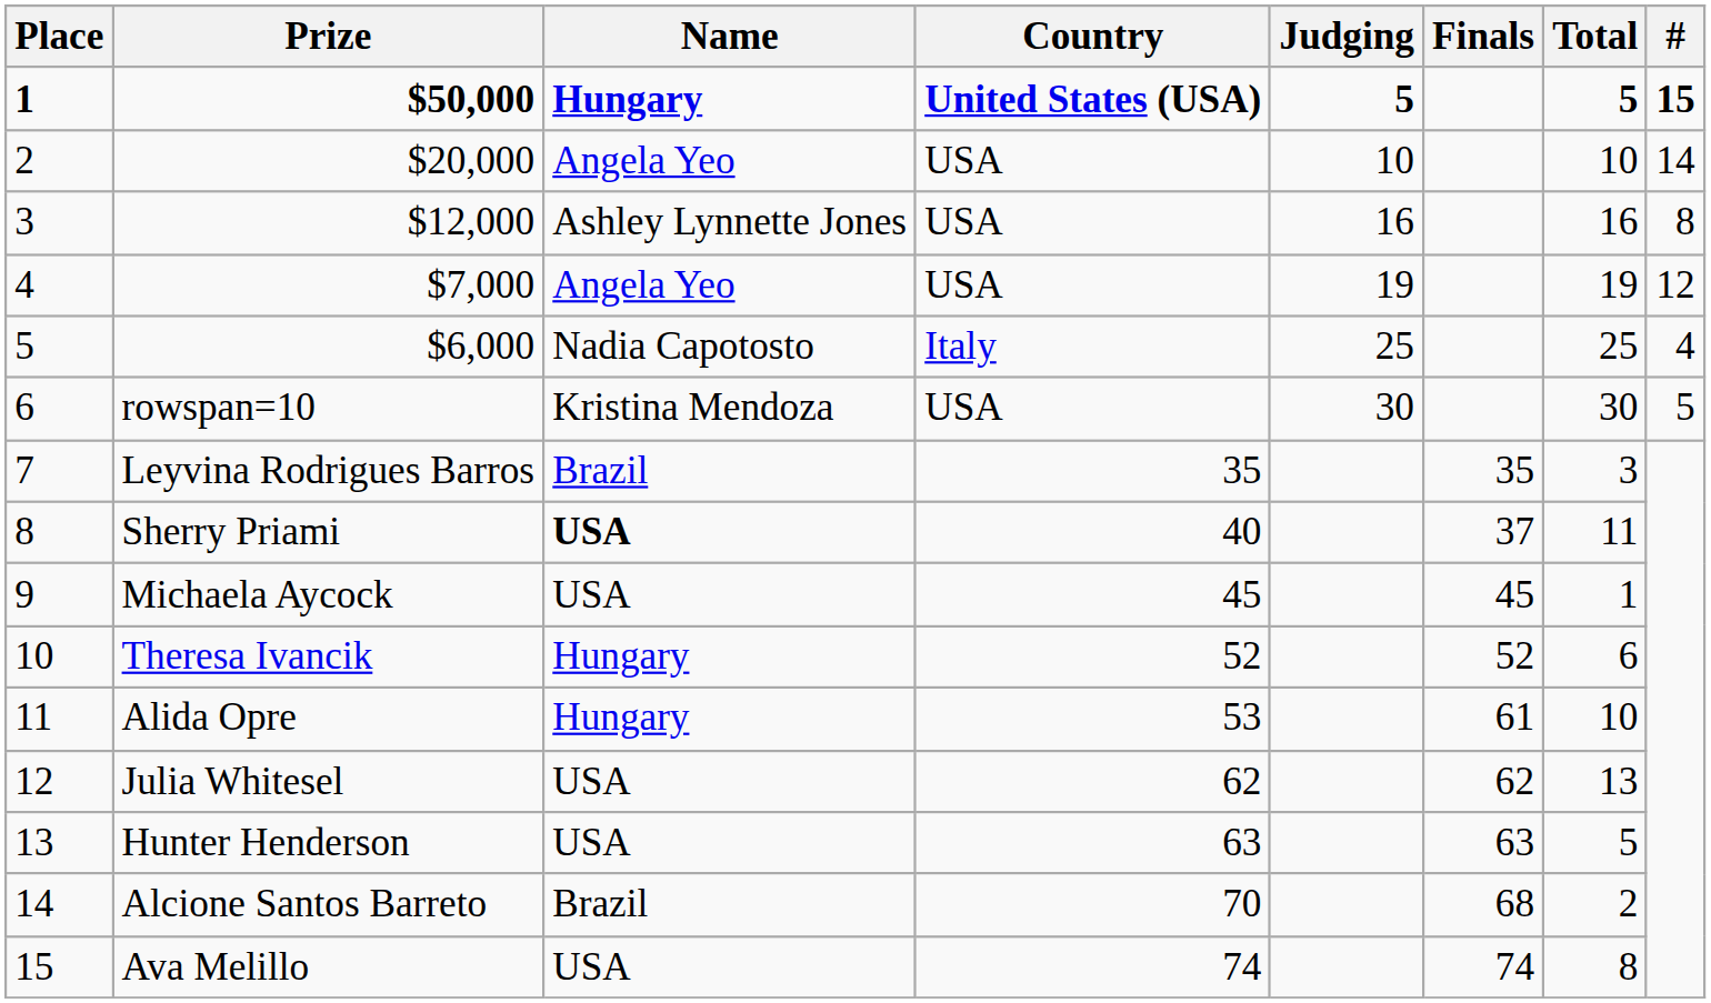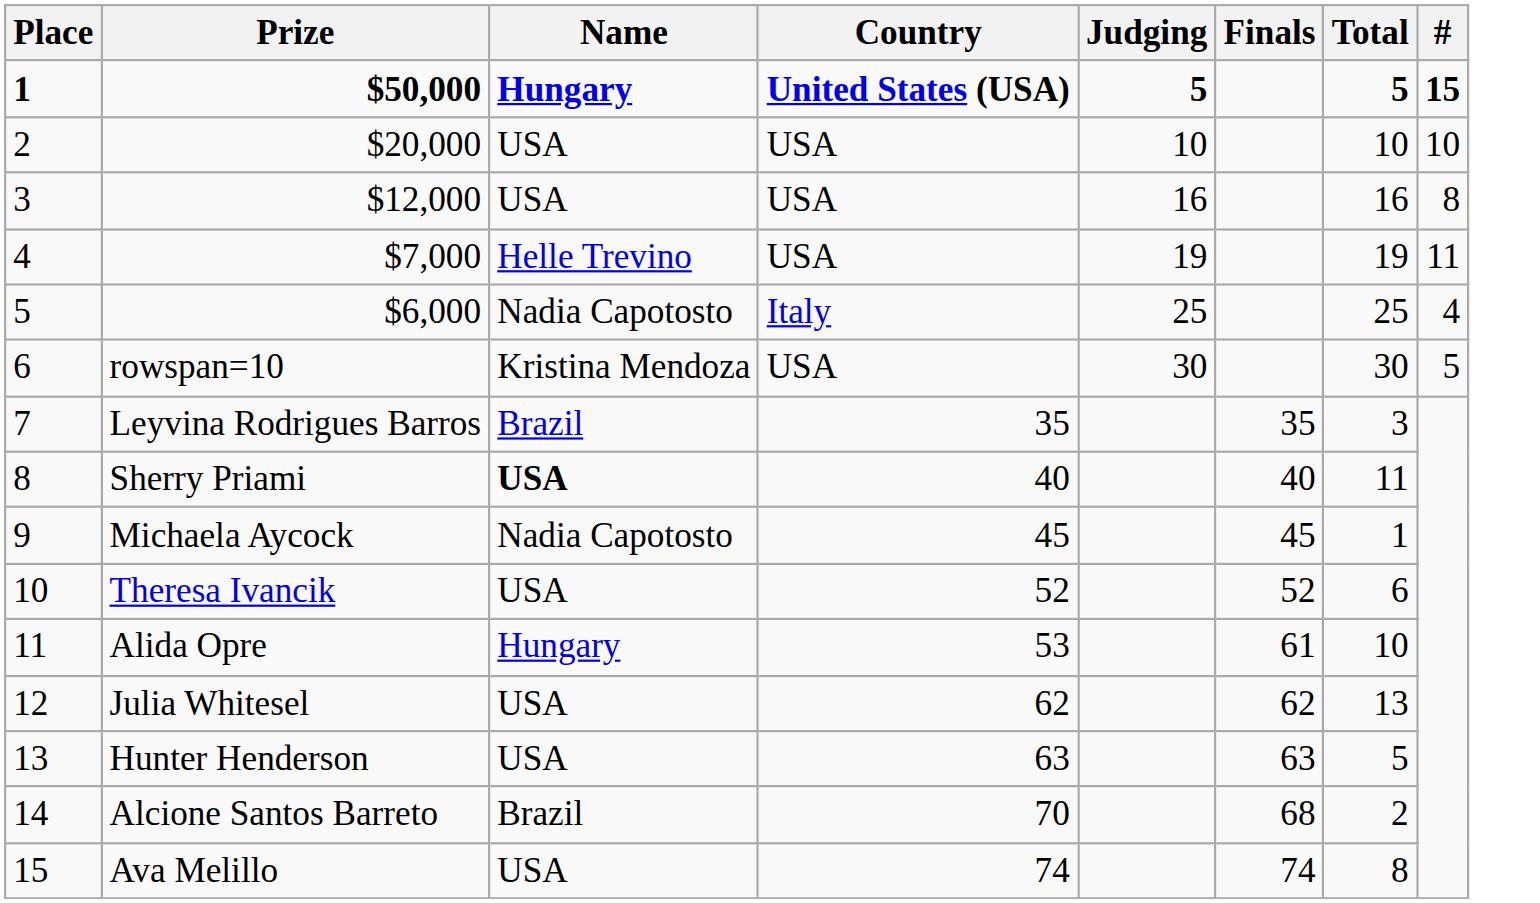$20,000 | Name: Angela Yeo -> USA
$20,000 | #: 14 -> 10
$12,000 | Name: Ashley Lynnette Jones -> USA
$7,000 | Name: Angela Yeo -> Helle Trevino
$7,000 | #: 12 -> 11
Sherry Priami | Finals: 37 -> 40
Michaela Aycock | Name: USA -> Nadia Capotosto
Theresa Ivancik | Name: Hungary -> USA
